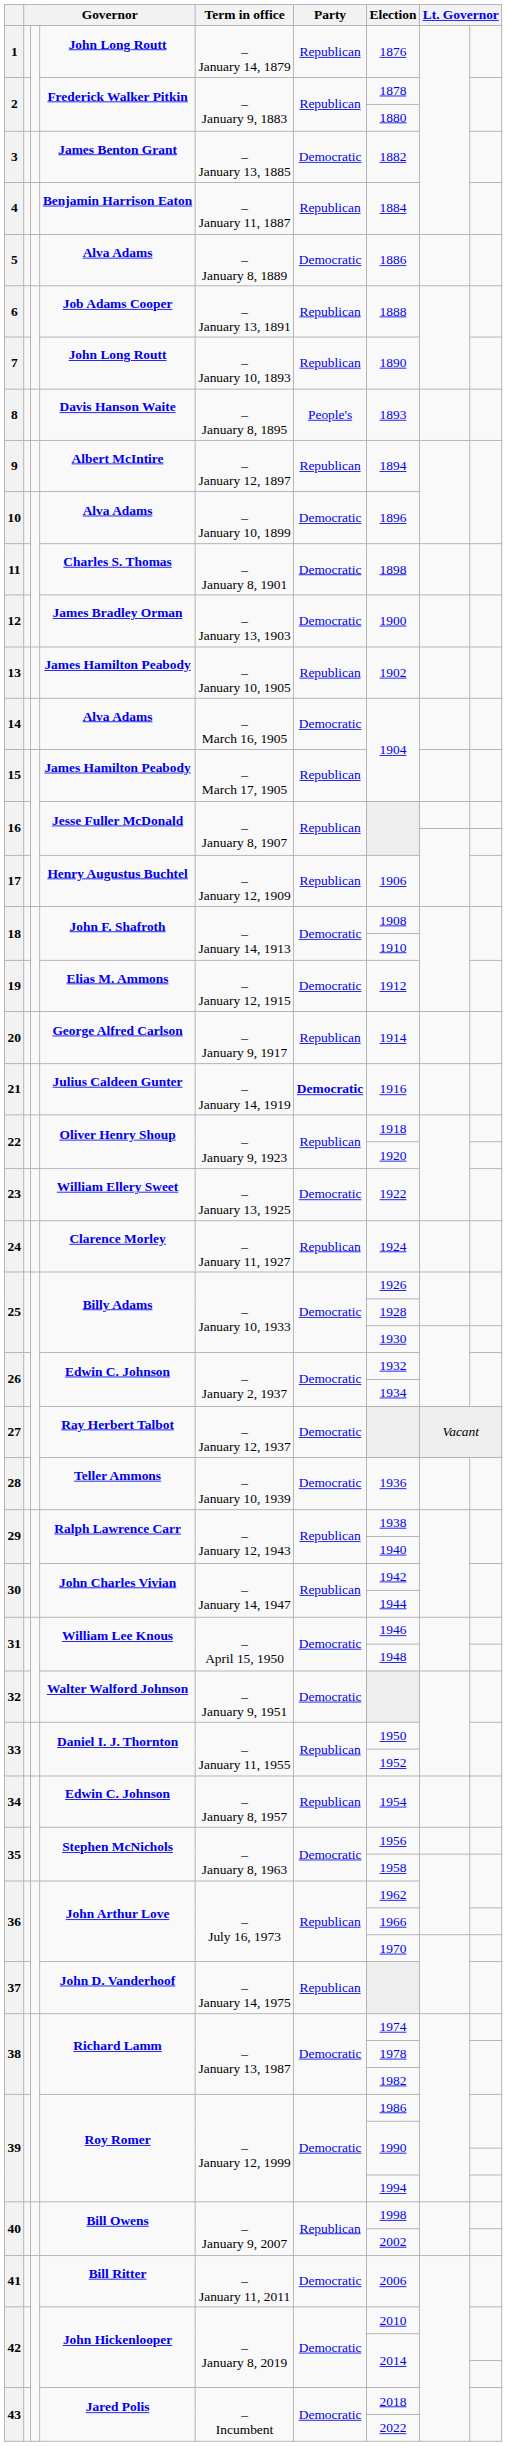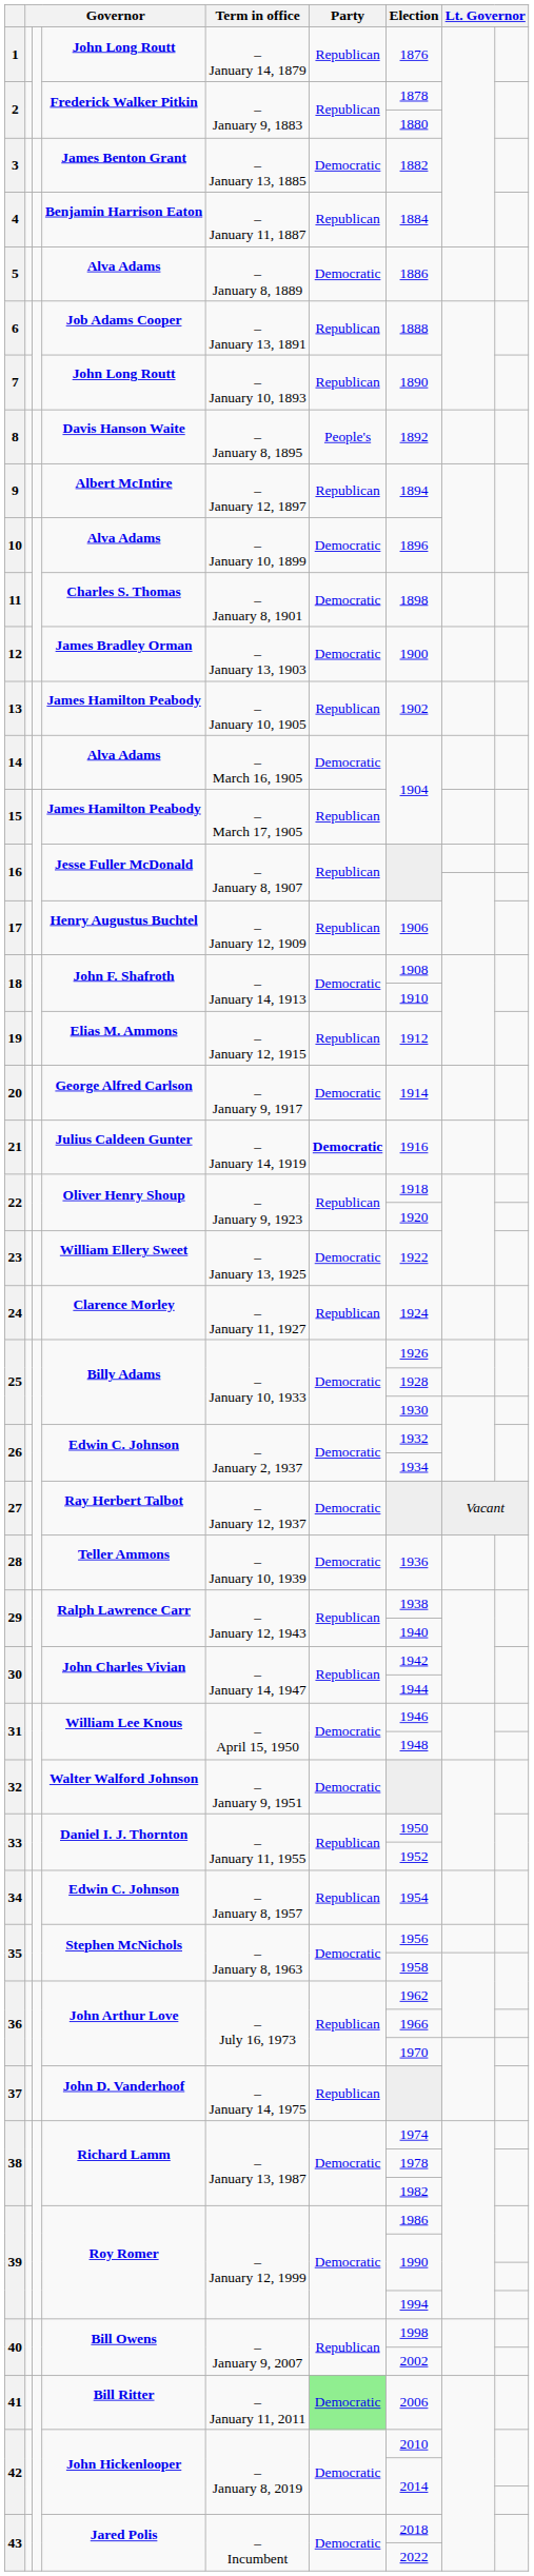8 | Election: 1893 -> 1892
19 | Party: Democratic -> Republican
20 | Party: Republican -> Democratic
41 | Party: no background -> lightgreen background
